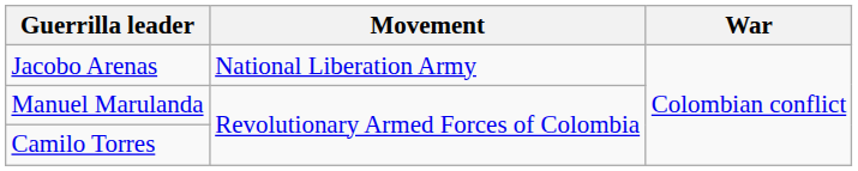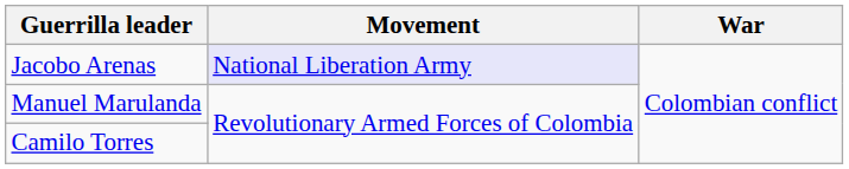Jacobo Arenas | Movement: no background -> lavender background
